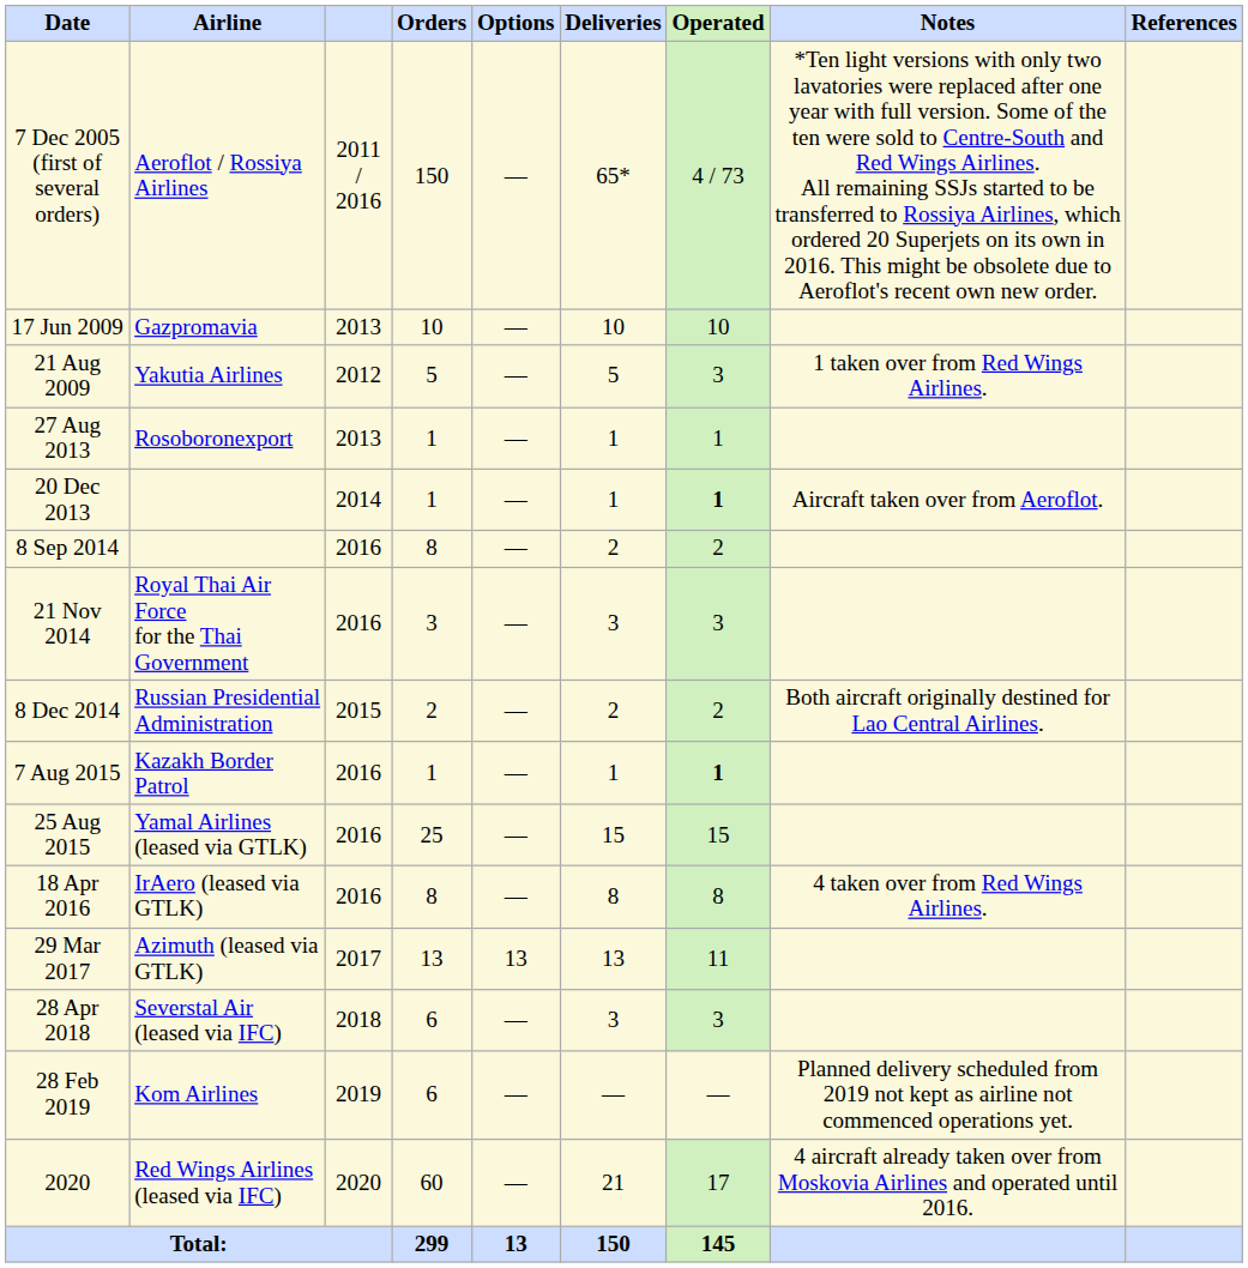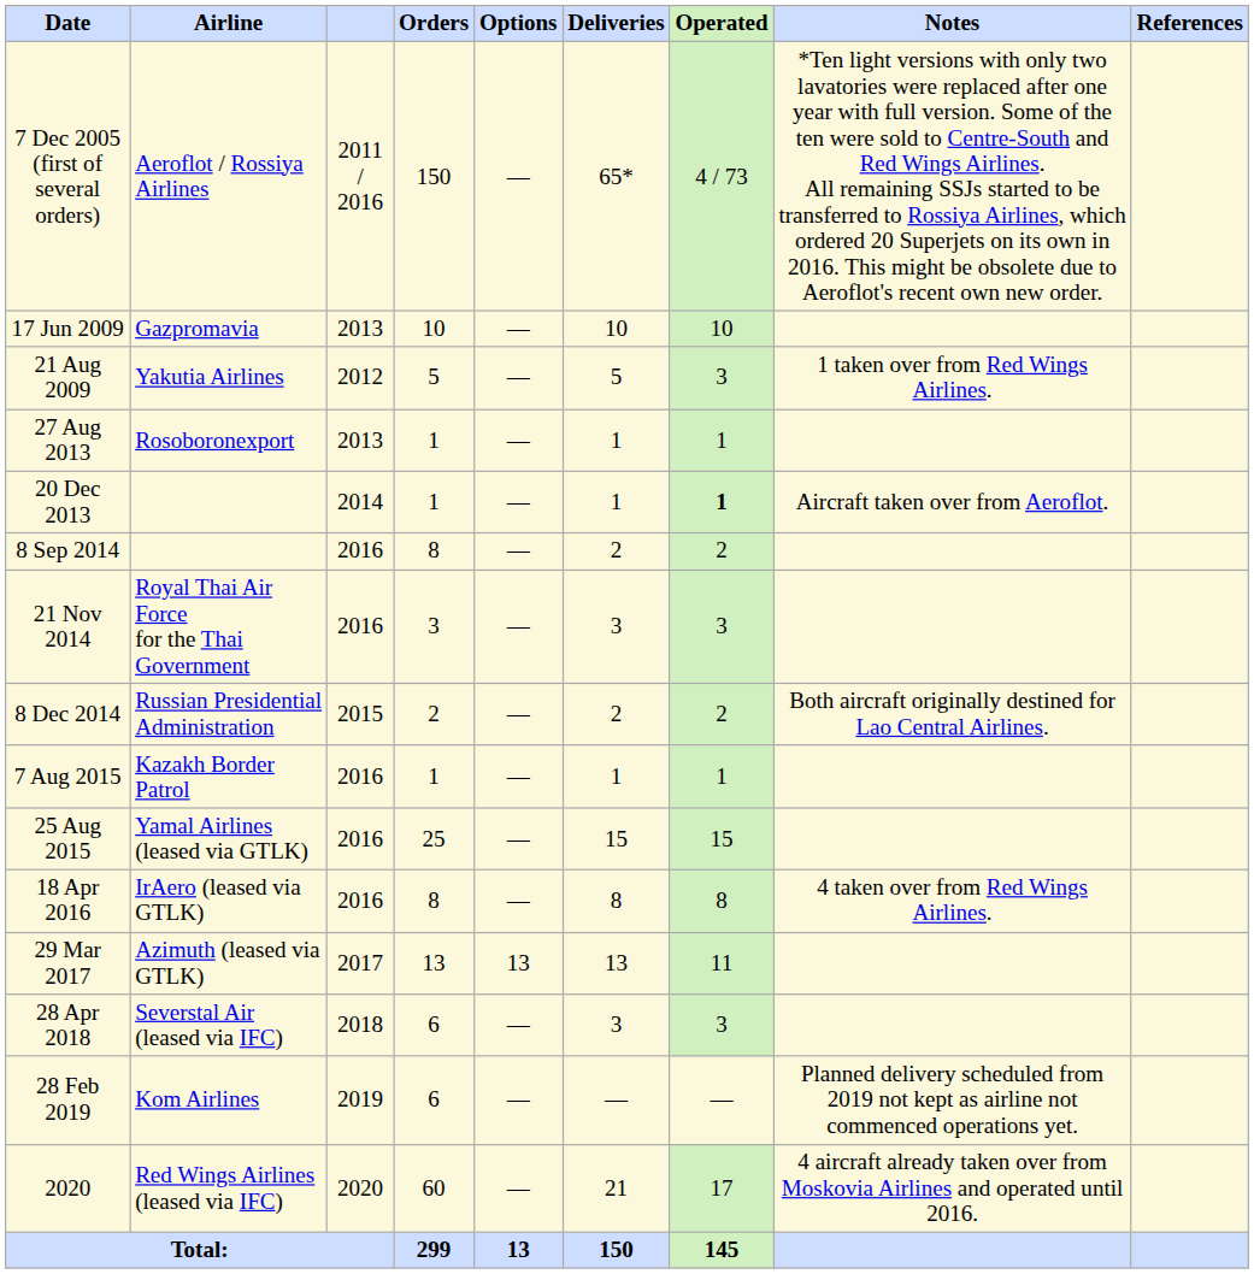7 Aug 2015 | Operated: bold -> normal
